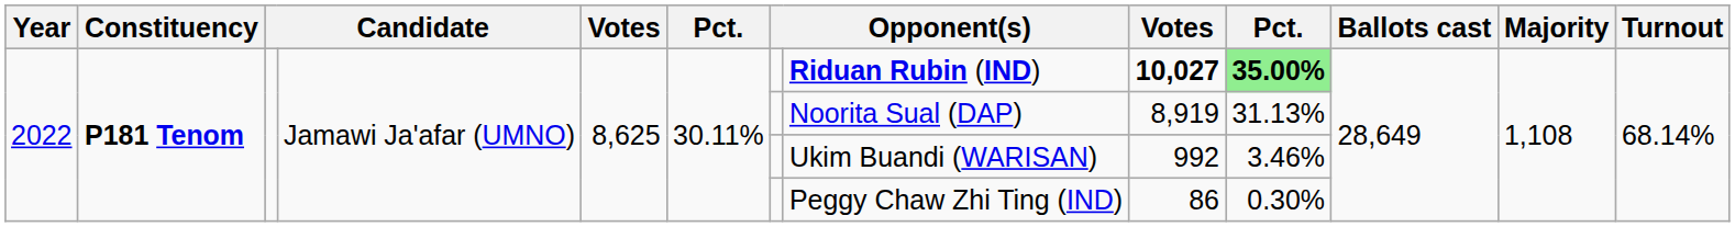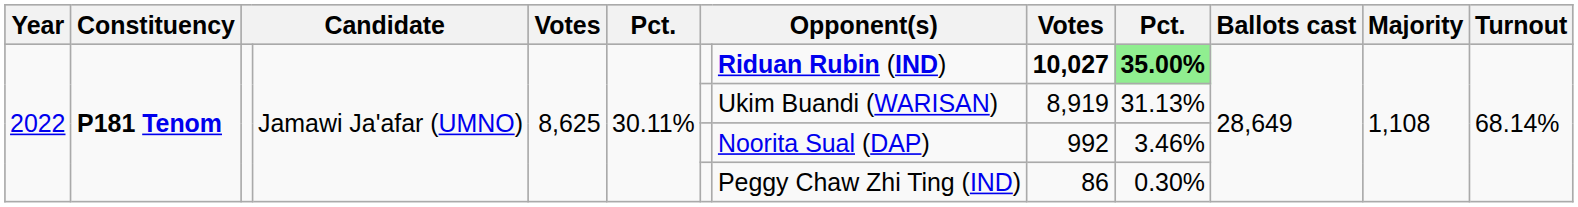row 3 | column 8: Noorita Sual (DAP) -> Ukim Buandi (WARISAN)
row 4 | column 8: Ukim Buandi (WARISAN) -> Noorita Sual (DAP)
